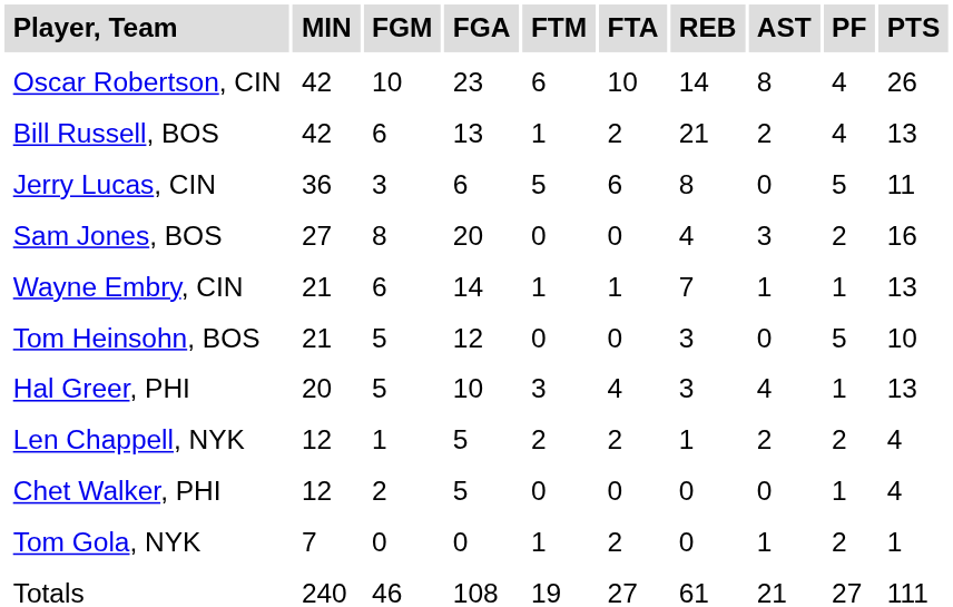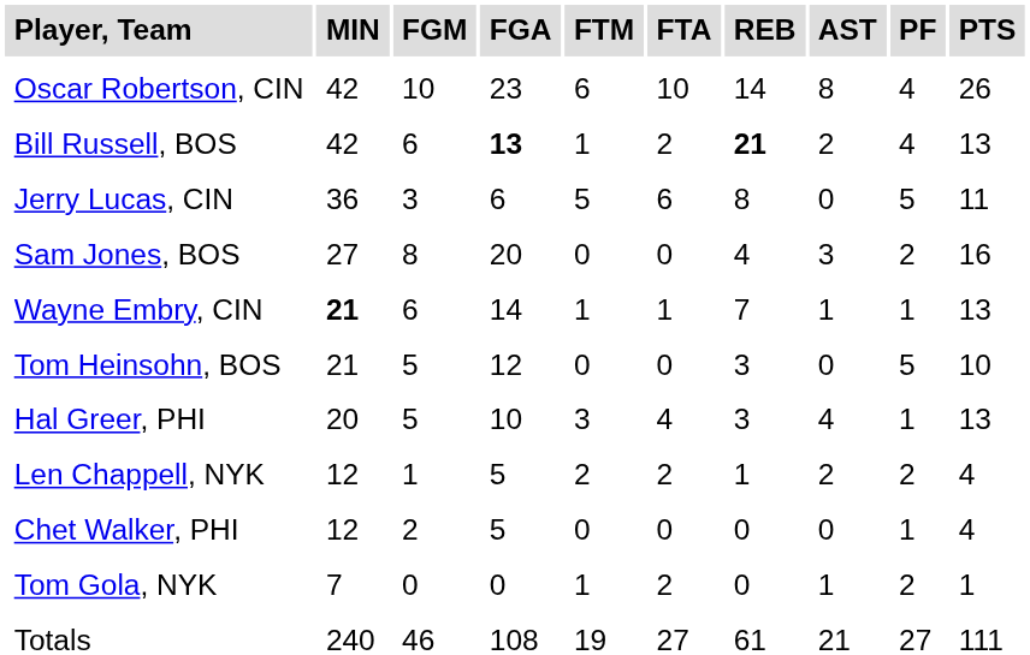Bill Russell, BOS | FGA: normal -> bold
Bill Russell, BOS | REB: normal -> bold
Wayne Embry, CIN | MIN: normal -> bold
